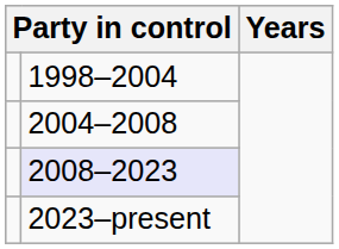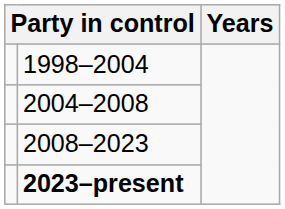2008–2023 | column 2: lavender background -> no background
2023–present | column 2: normal -> bold
